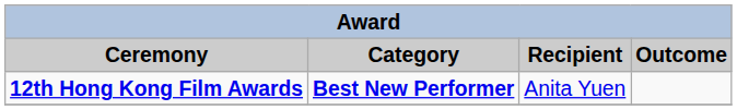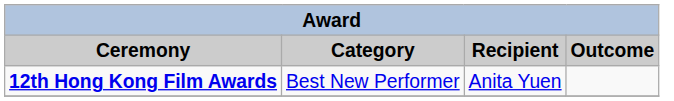12th Hong Kong Film Awards | Category: bold -> normal
